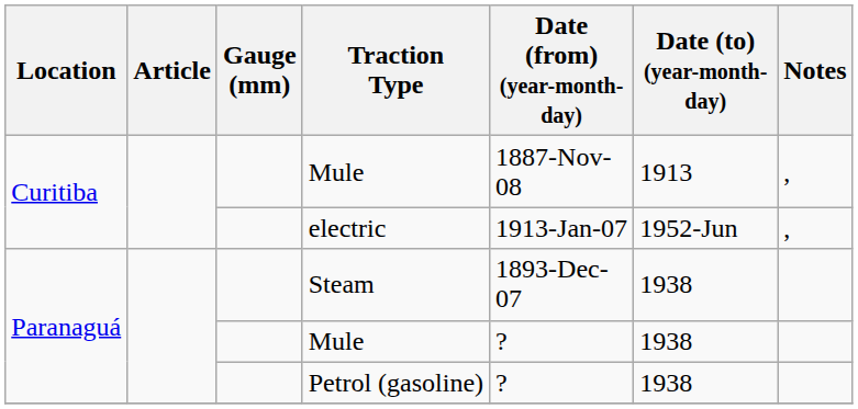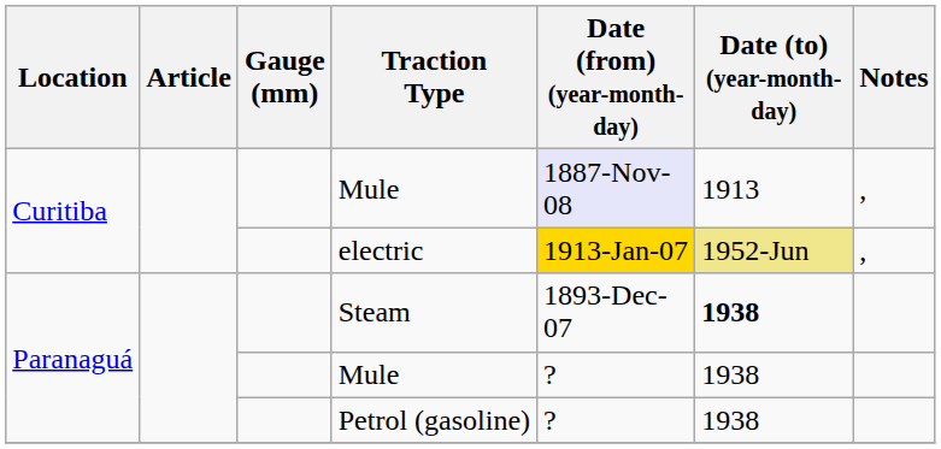Curitiba / Mule | Date (from) (year-month-day): no background -> lavender background
electric | Date (from) (year-month-day): no background -> gold background
electric | Date (to) (year-month-day): no background -> khaki background
Steam | Date (to) (year-month-day): normal -> bold
